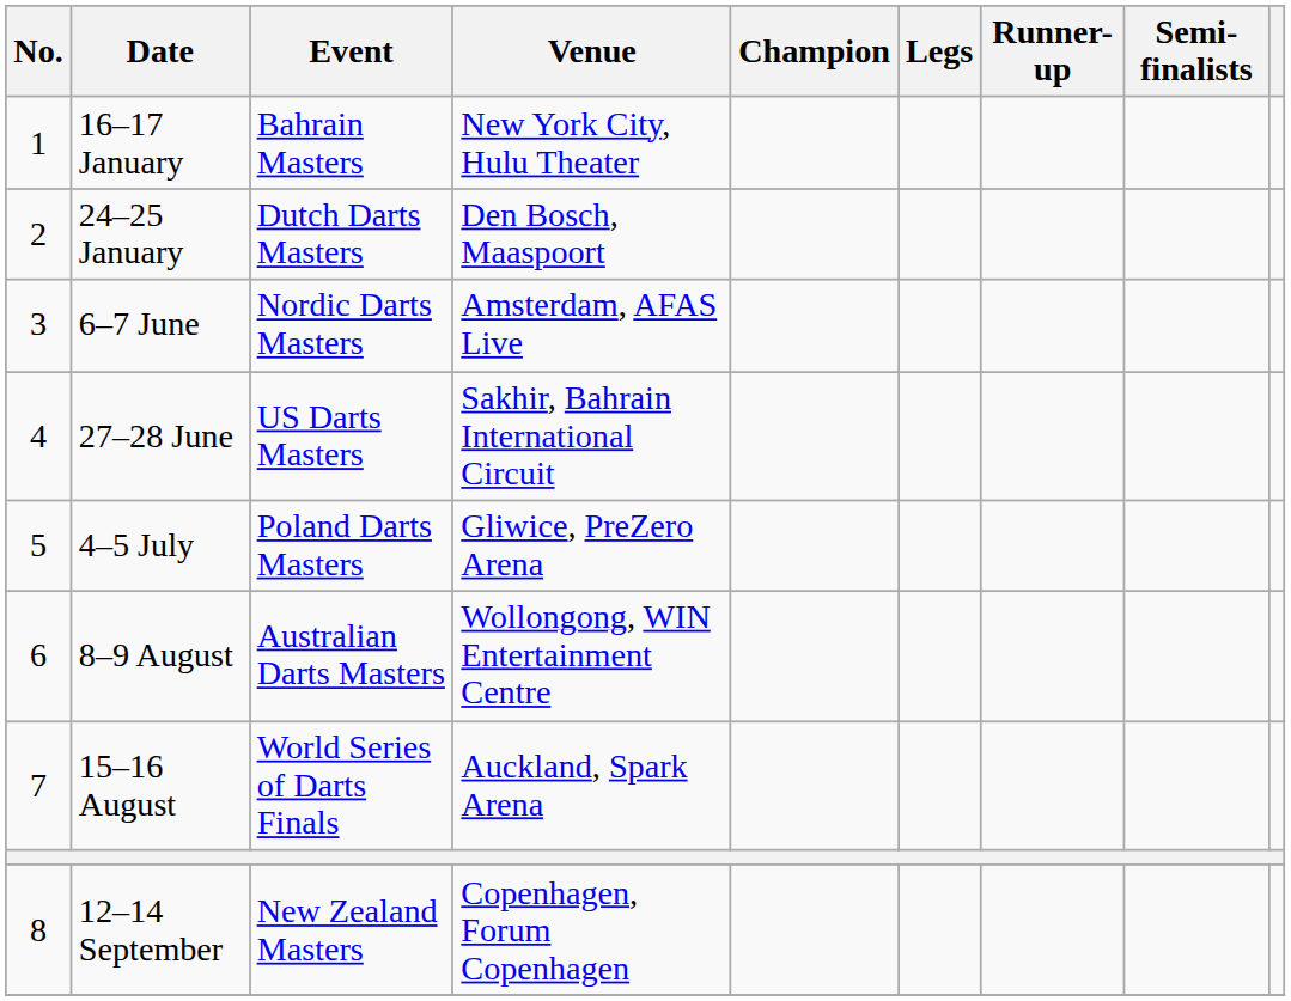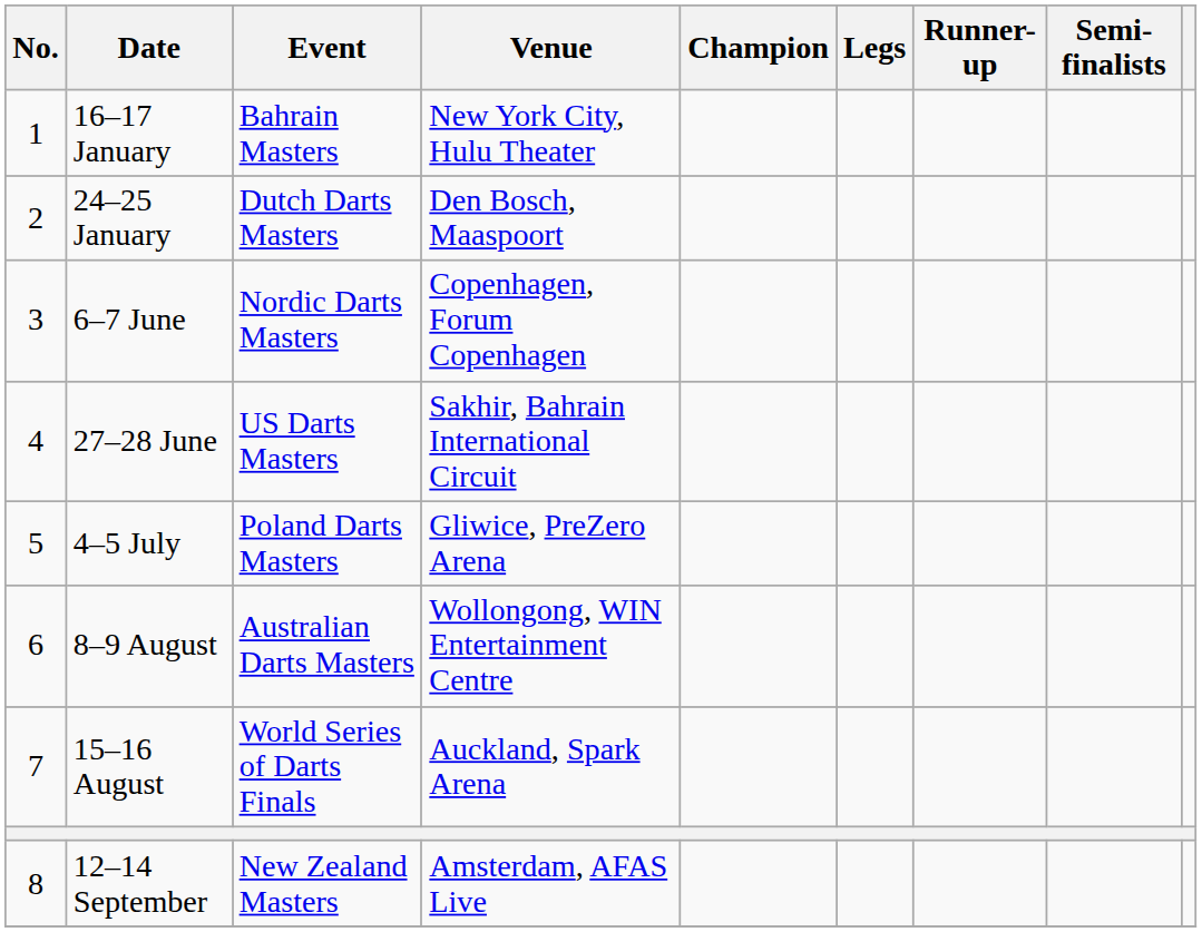6–7 June | Venue: Amsterdam, AFAS Live -> Copenhagen, Forum Copenhagen
12–14 September | Venue: Copenhagen, Forum Copenhagen -> Amsterdam, AFAS Live
